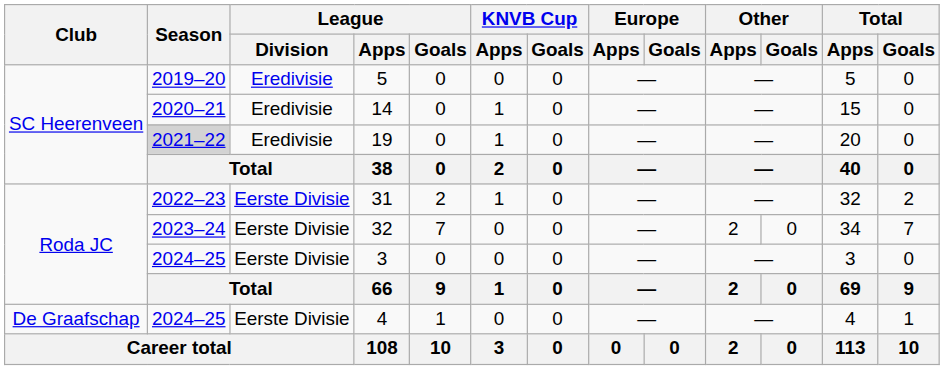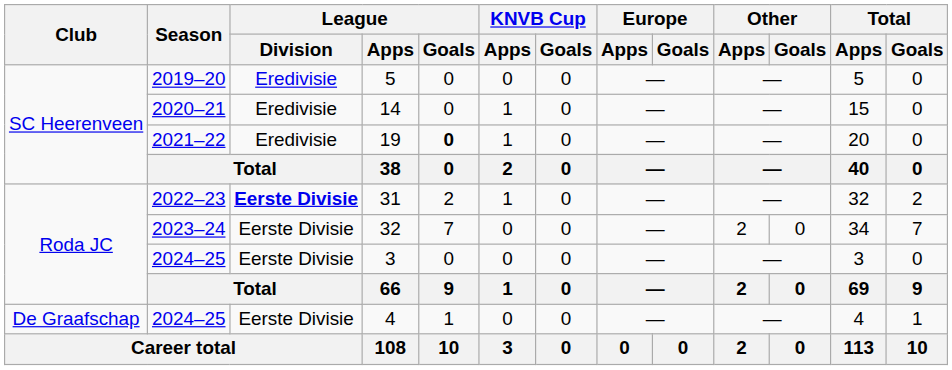19 | Season: lightgrey background -> no background
19 | League / Goals: normal -> bold
31 | League / Division: normal -> bold
